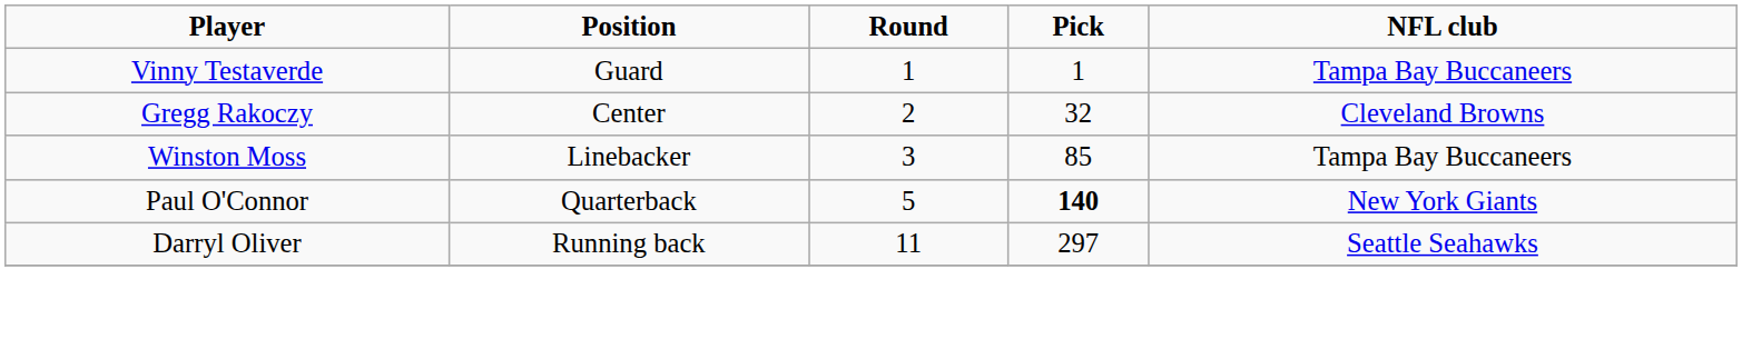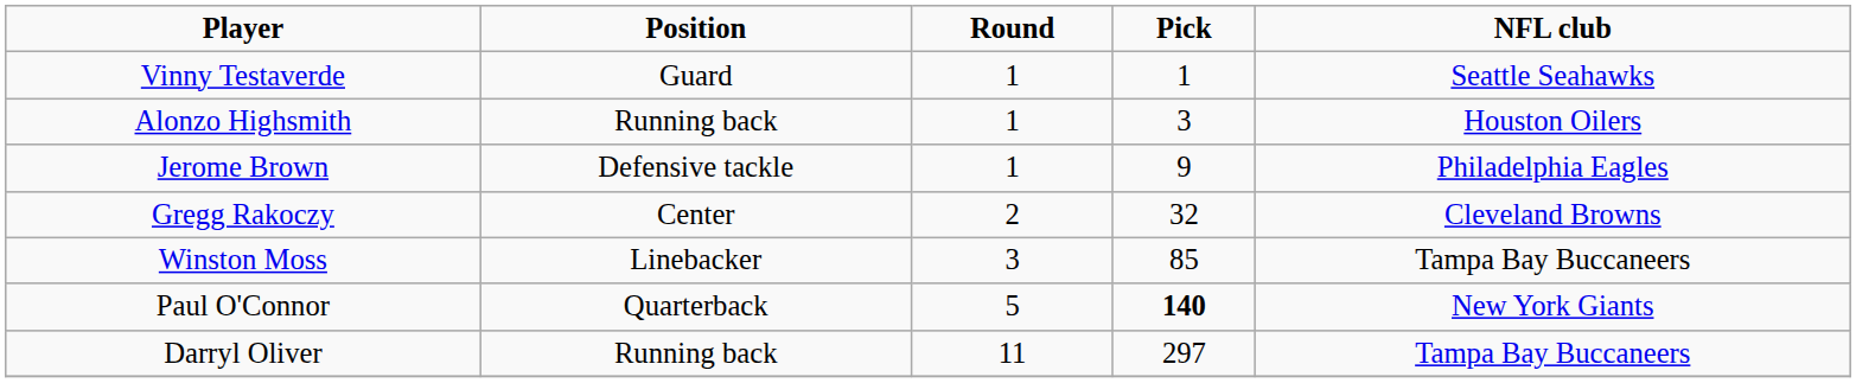Vinny Testaverde | NFL club: Tampa Bay Buccaneers -> Seattle Seahawks
+ row: Alonzo Highsmith | Running back | 1 | 3 | Houston Oilers
+ row: Jerome Brown | Defensive tackle | 1 | 9 | Philadelphia Eagles
Darryl Oliver | NFL club: Seattle Seahawks -> Tampa Bay Buccaneers
